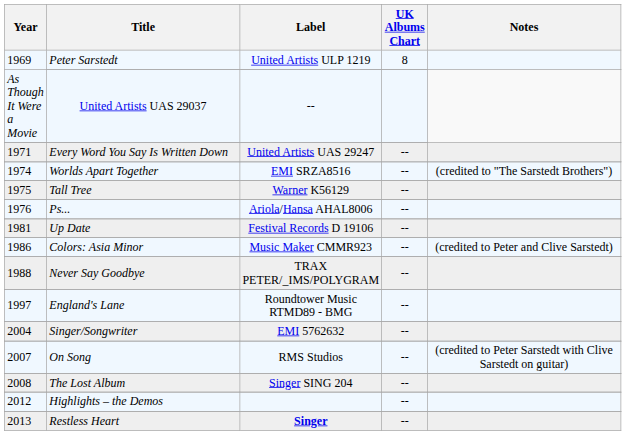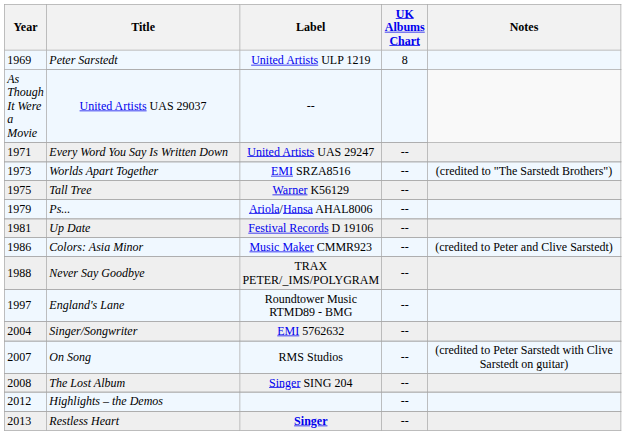Worlds Apart Together | Year: 1974 -> 1973
Ps... | Year: 1976 -> 1979
